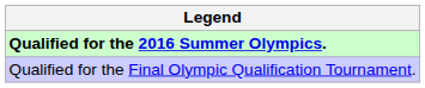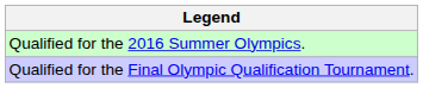row 2 | column 1: bold -> normal
